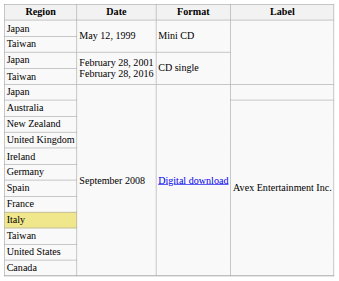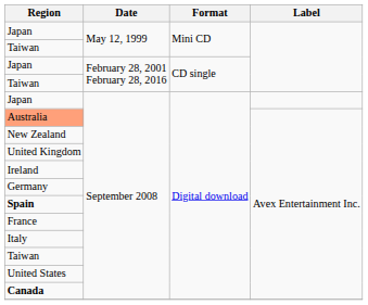Australia | Region: no background -> lightsalmon background
Spain | Region: normal -> bold
Italy | Region: khaki background -> no background
Canada | Region: normal -> bold
